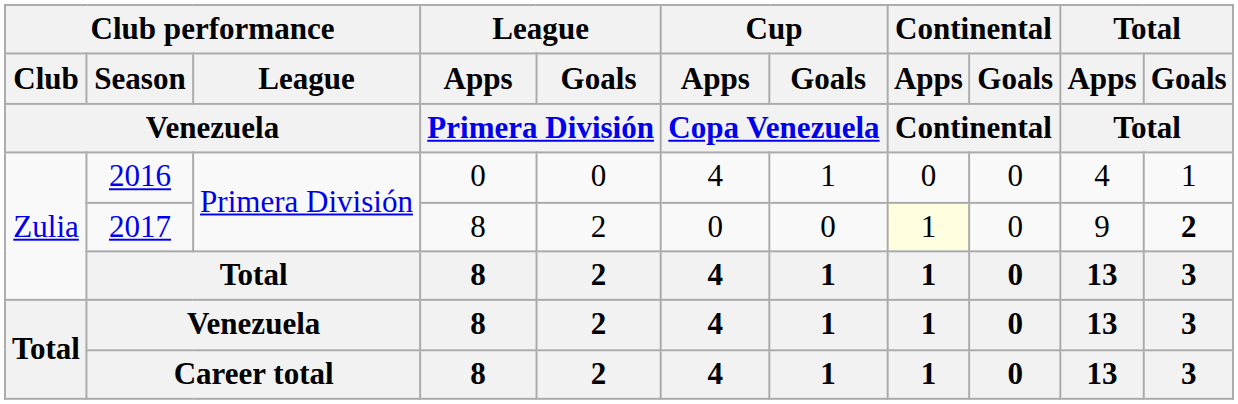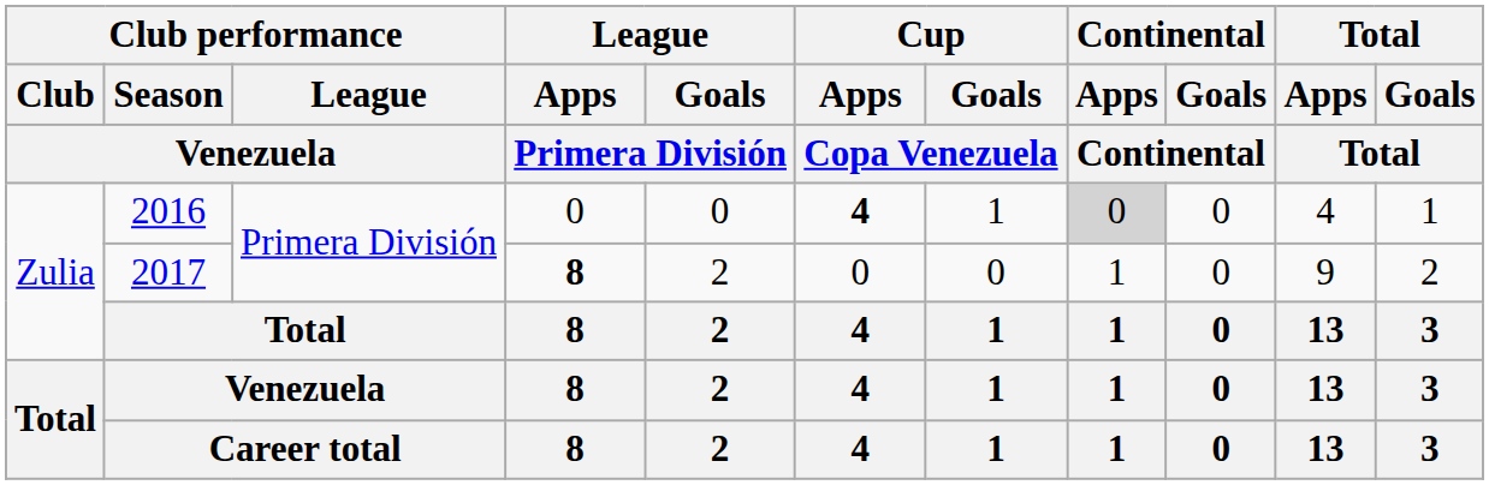2016 | Cup / Apps / Copa Venezuela: normal -> bold
2016 | Continental / Apps / Continental: no background -> lightgrey background
2017 | League / Apps / Primera División: normal -> bold
2017 | Continental / Apps / Continental: lightyellow background -> no background
2017 | Total / Goals / Total: bold -> normal
